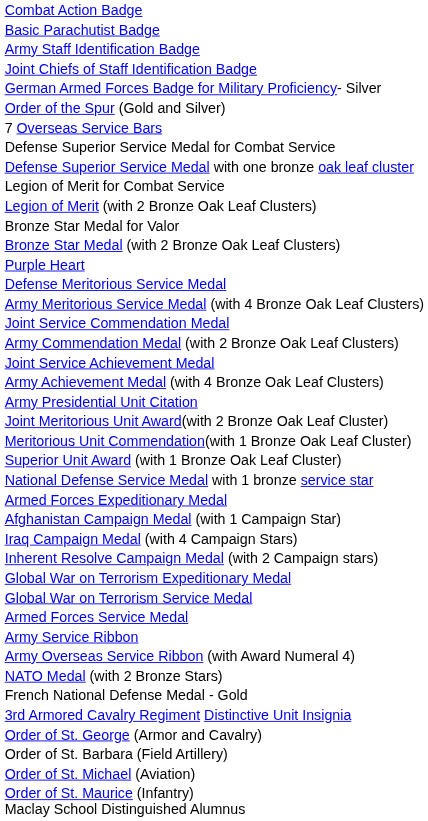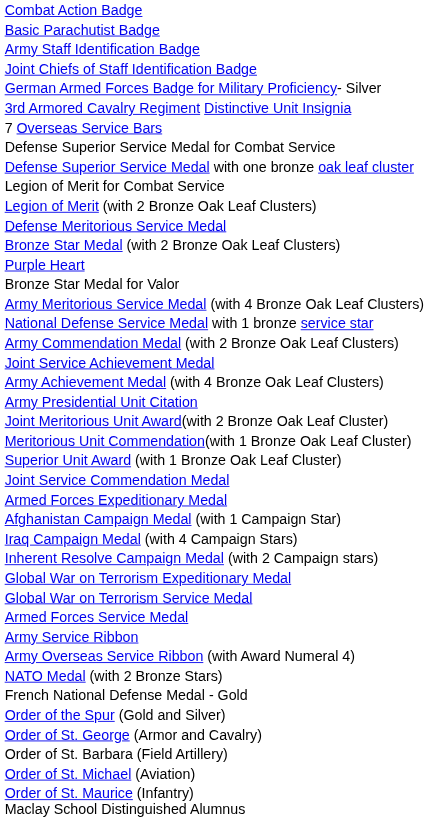row 6 | column 1: Order of the Spur (Gold and Silver) -> 3rd Armored Cavalry Regiment Distinctive Unit Insignia
row 12 | column 1: Bronze Star Medal for Valor -> Defense Meritorious Service Medal
row 15 | column 1: Defense Meritorious Service Medal -> Bronze Star Medal for Valor
row 17 | column 1: Joint Service Commendation Medal -> National Defense Service Medal with 1 bronze service star
row 25 | column 1: National Defense Service Medal with 1 bronze service star -> Joint Service Commendation Medal
row 37 | column 1: 3rd Armored Cavalry Regiment Distinctive Unit Insignia -> Order of the Spur (Gold and Silver)
